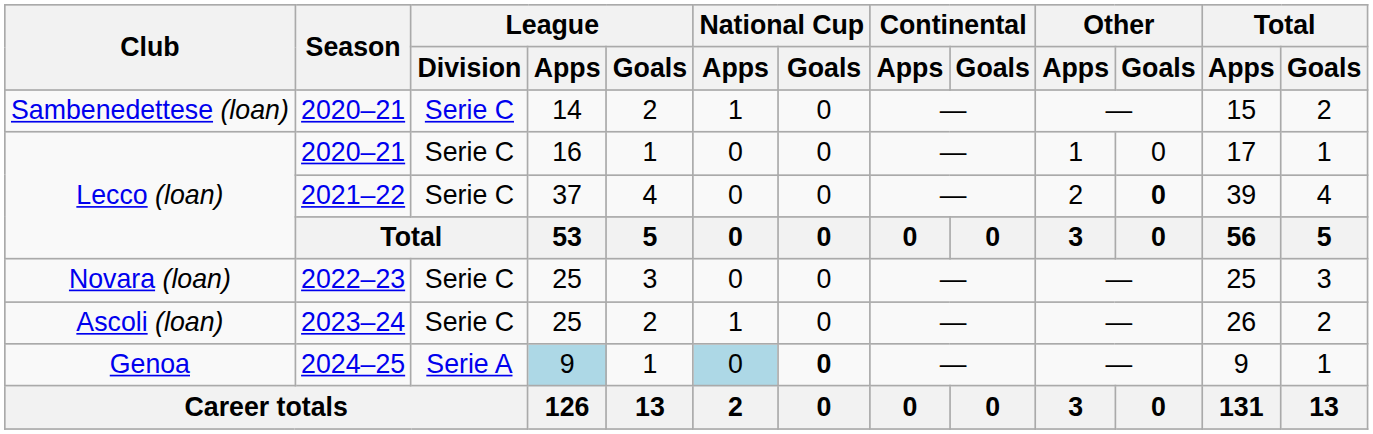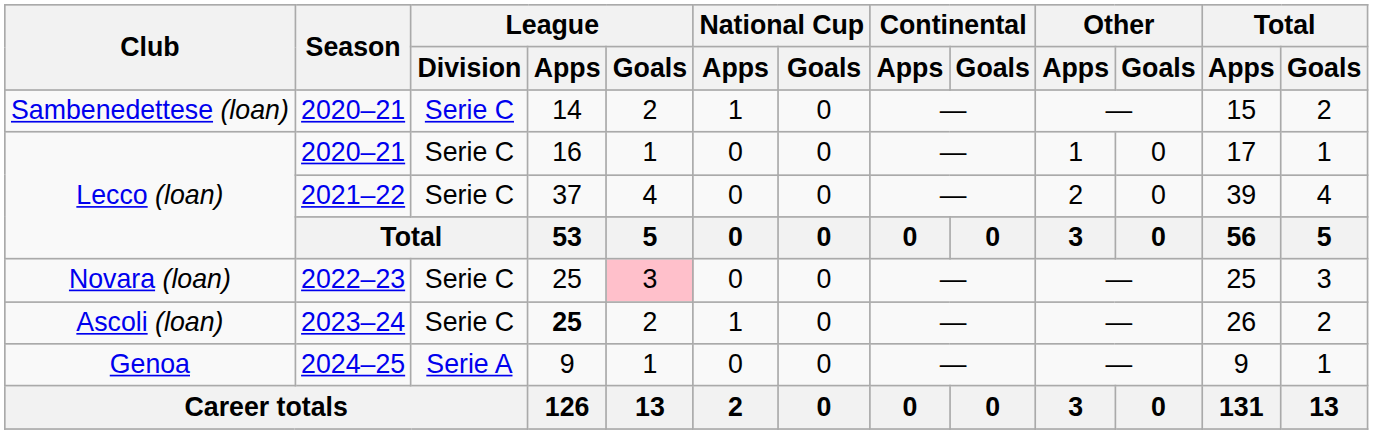Lecco (loan) / 2021–22 | Other / Goals: bold -> normal
Novara (loan) | League / Goals: no background -> pink background
Ascoli (loan) | League / Apps: normal -> bold
Genoa | League / Apps: lightblue background -> no background
Genoa | National Cup / Apps: lightblue background -> no background
Genoa | National Cup / Goals: bold -> normal
